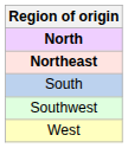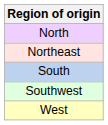row 2 | column 1: bold -> normal
row 3 | column 1: bold -> normal
